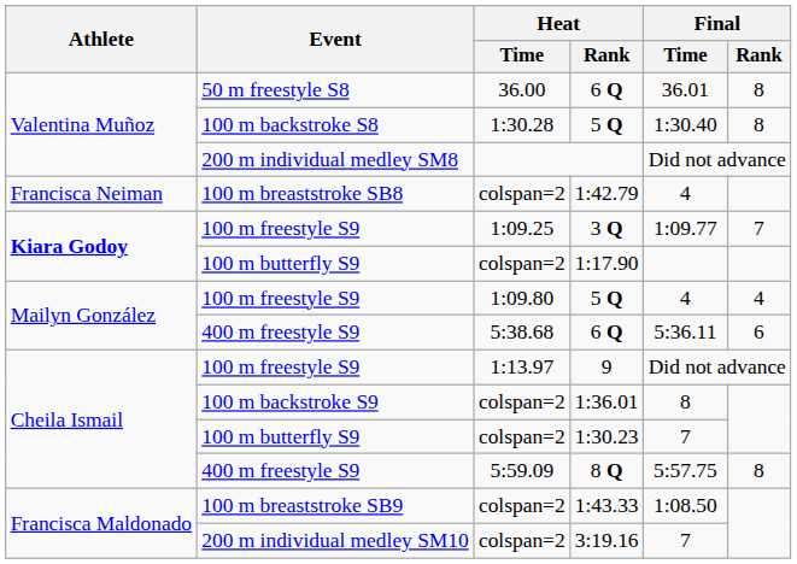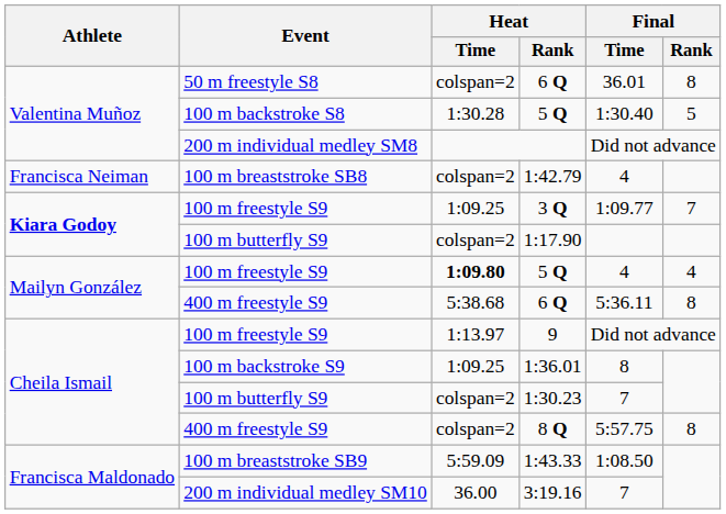50 m freestyle S8 / 6 Q | Heat / Time: 36.00 -> colspan=2
100 m backstroke S8 / 5 Q | Final / Rank: 8 -> 5
100 m freestyle S9 / 5 Q | Heat / Time: normal -> bold
400 m freestyle S9 / 6 Q | Final / Rank: 6 -> 8
1:36.01 | Heat / Time: colspan=2 -> 1:09.25
8 Q | Heat / Time: 5:59.09 -> colspan=2
1:43.33 | Heat / Time: colspan=2 -> 5:59.09
3:19.16 | Heat / Time: colspan=2 -> 36.00
